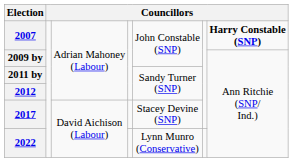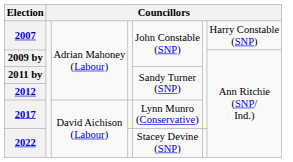2007 | column 7: bold -> normal
2017 | column 5: Stacey Devine (SNP) -> Lynn Munro (Conservative)
2022 | column 5: Lynn Munro (Conservative) -> Stacey Devine (SNP)
